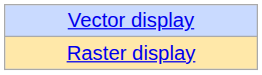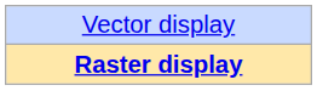row 2 | column 1: normal -> bold
